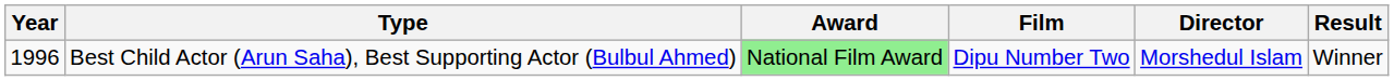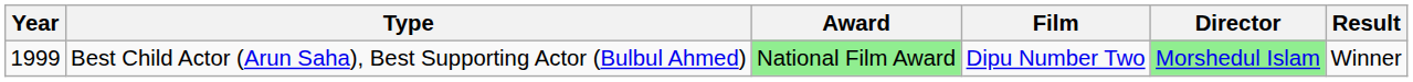row 2 | Year: 1996 -> 1999
row 2 | Director: no background -> lightgreen background
